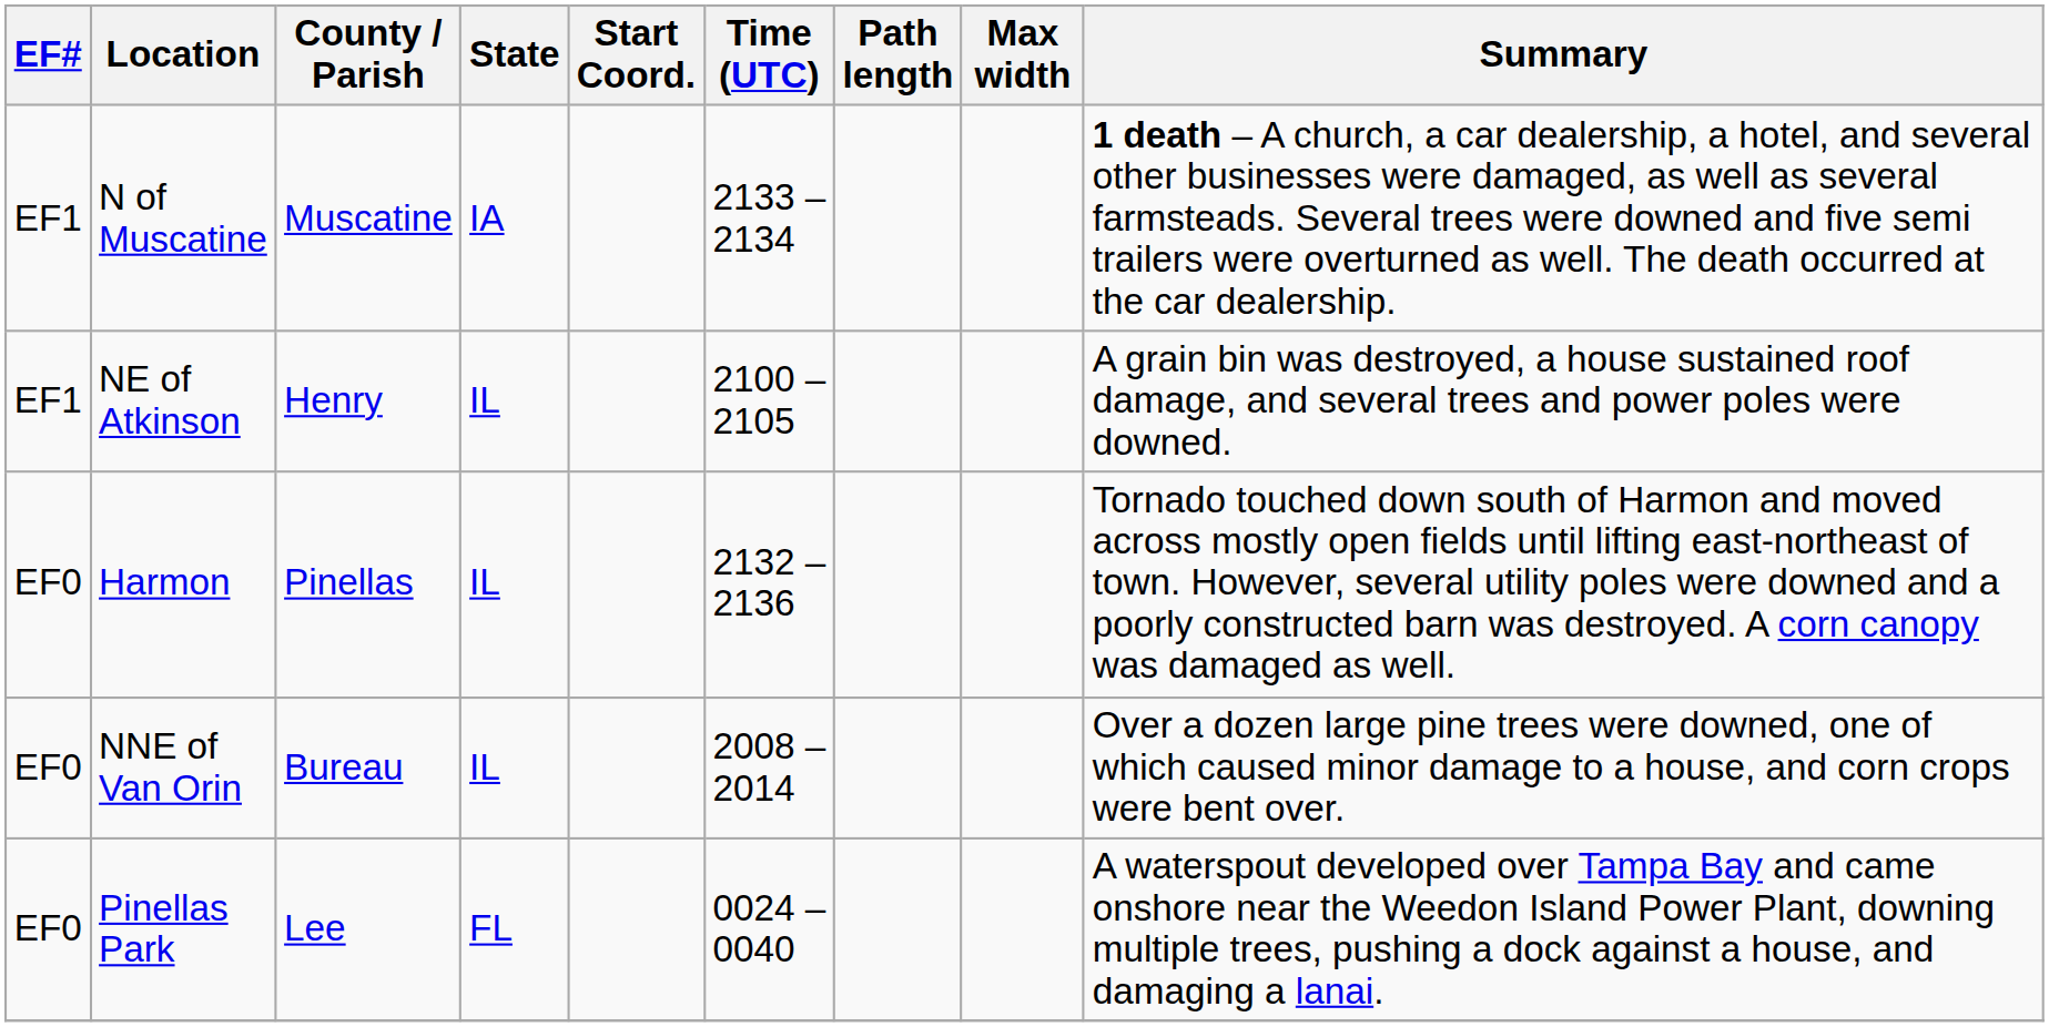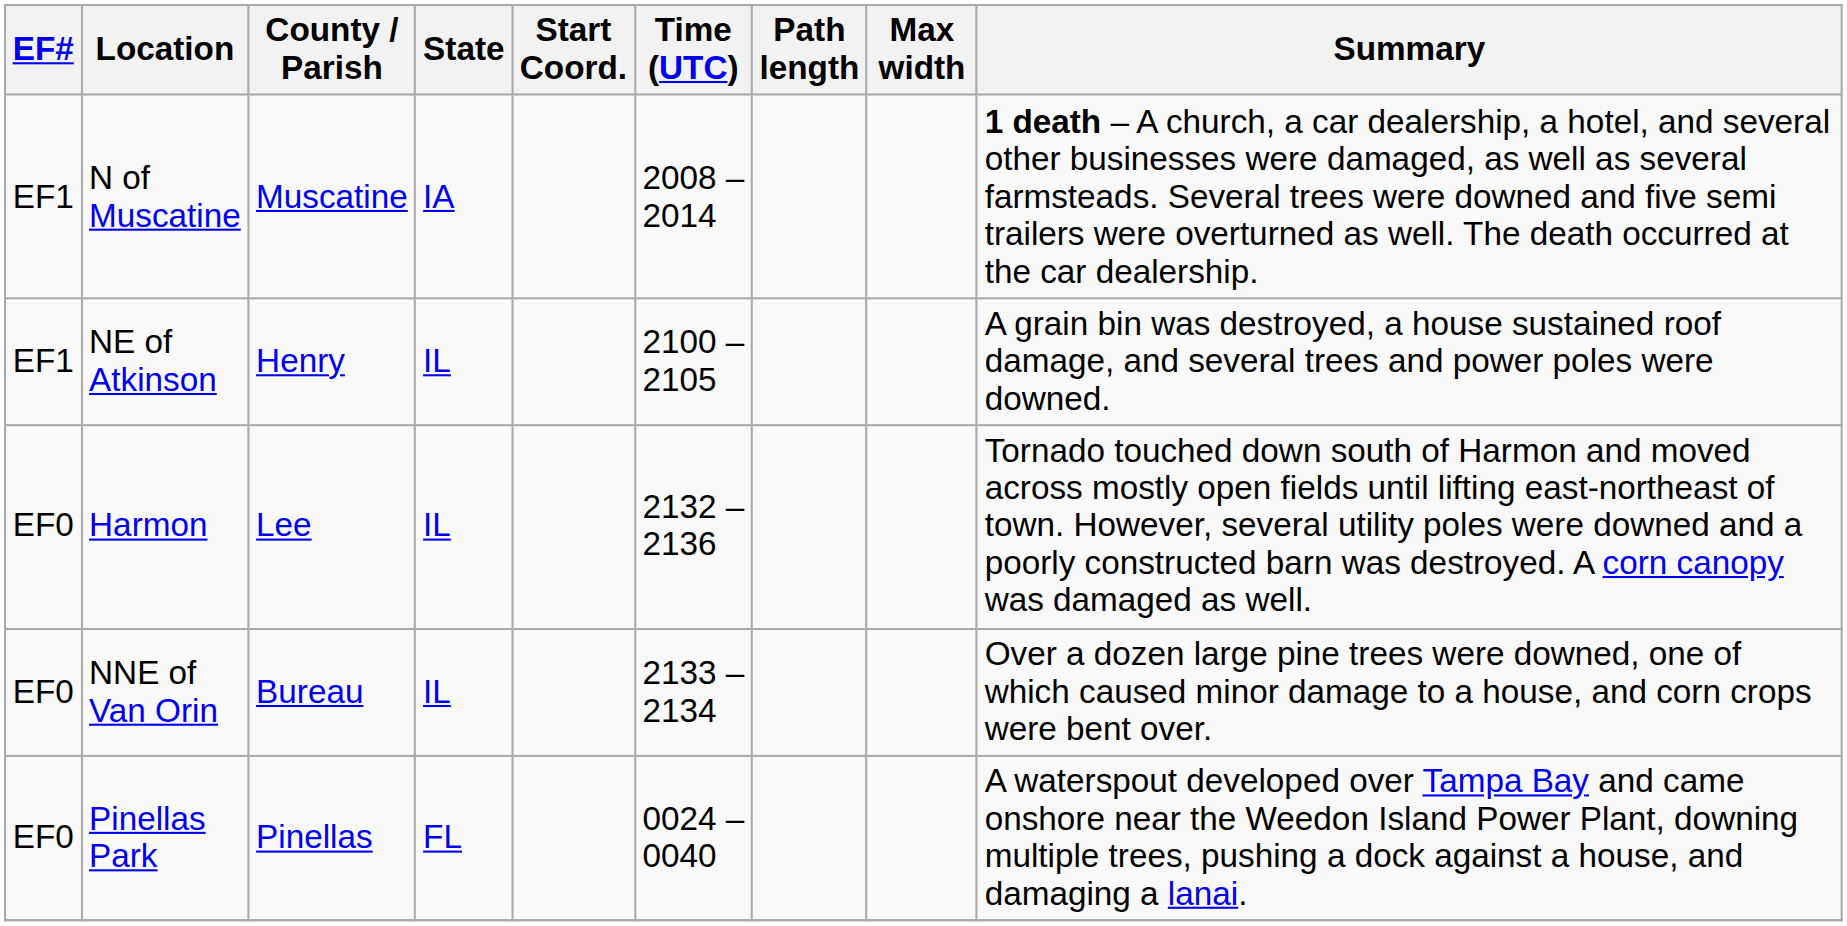N of Muscatine | Time (UTC): 2133 – 2134 -> 2008 – 2014
Harmon | County / Parish: Pinellas -> Lee
NNE of Van Orin | Time (UTC): 2008 – 2014 -> 2133 – 2134
Pinellas Park | County / Parish: Lee -> Pinellas
